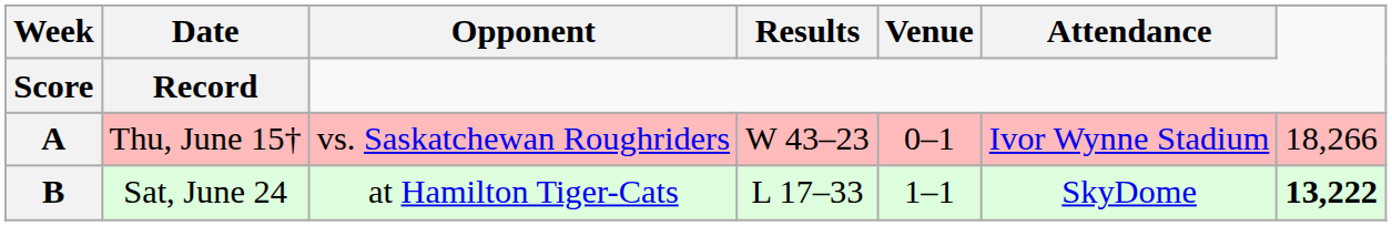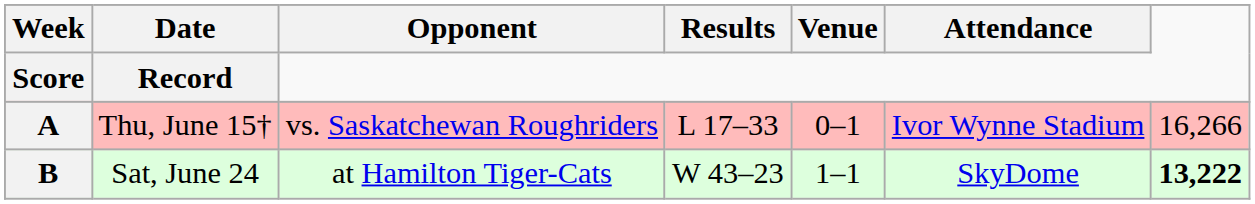A | Results: W 43–23 -> L 17–33
A | column 7: 18,266 -> 16,266
B | Results: L 17–33 -> W 43–23
